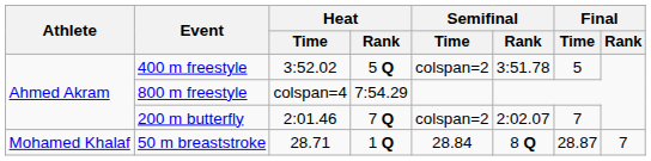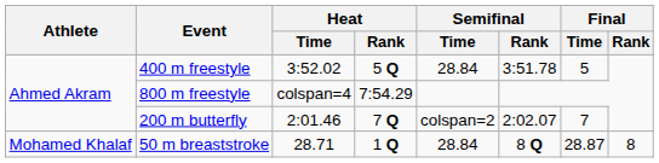400 m freestyle | Semifinal / Time: colspan=2 -> 28.84
50 m breaststroke | Final / Rank: 7 -> 8
